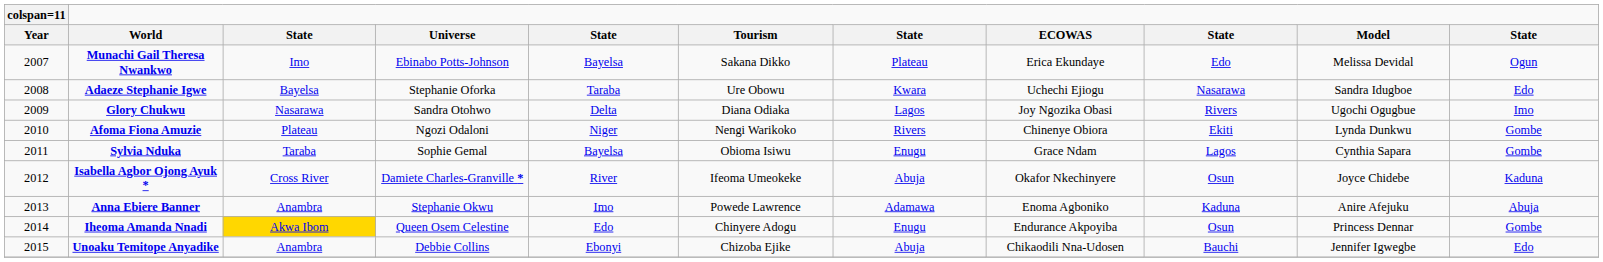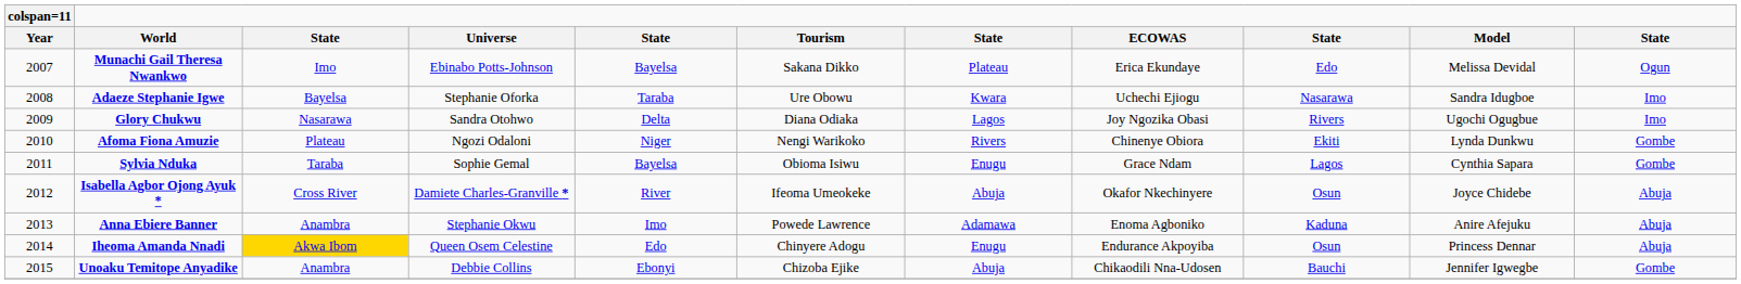Adaeze Stephanie Igwe | column 11: Edo -> Imo
Isabella Agbor Ojong Ayuk * | column 11: Kaduna -> Abuja
Iheoma Amanda Nnadi | column 11: Gombe -> Abuja
Unoaku Temitope Anyadike | column 11: Edo -> Gombe
